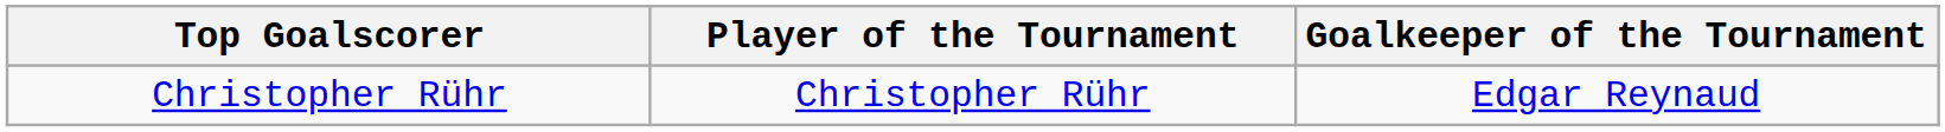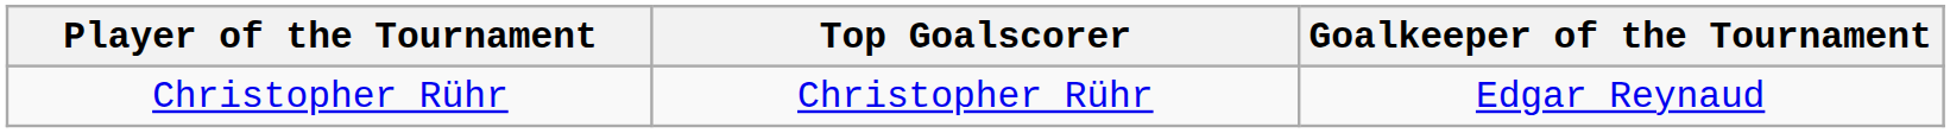columns swapped: Top Goalscorer <-> Player of the Tournament
